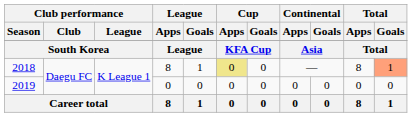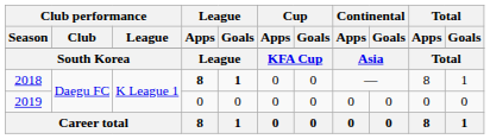2018 | League / Apps: normal -> bold
2018 | League / Goals: normal -> bold
2018 | Cup / Apps: khaki background -> no background
2018 | Total / Goals: lightsalmon background -> no background
